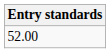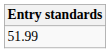row 2 | column 1: 52.00 -> 51.99
